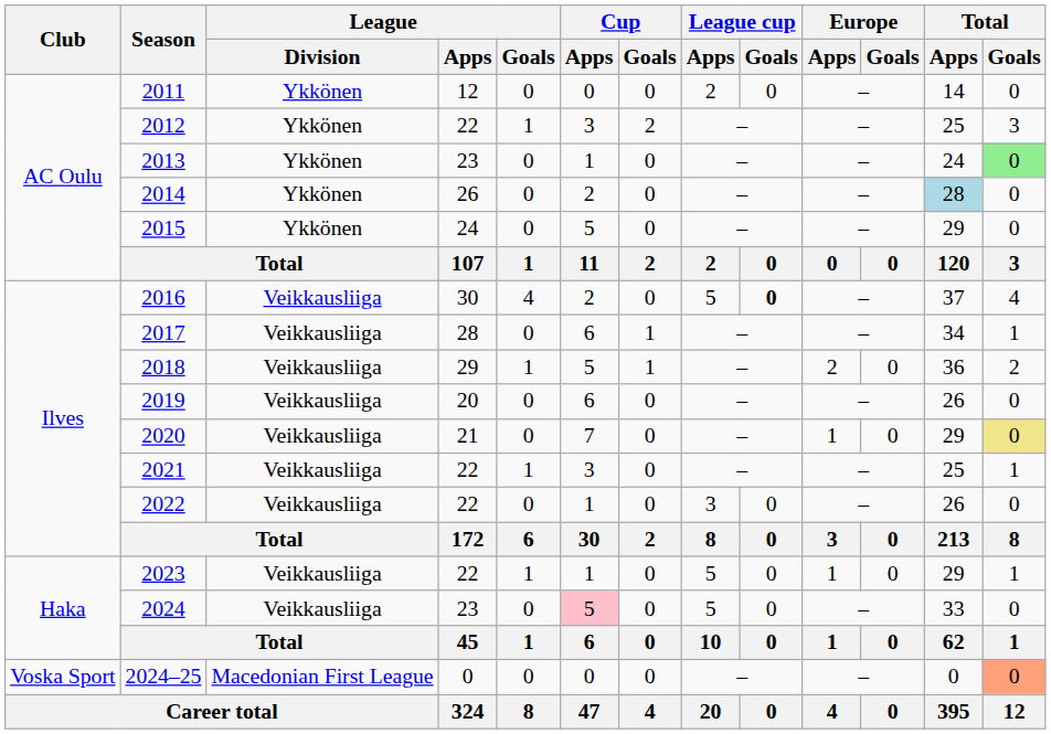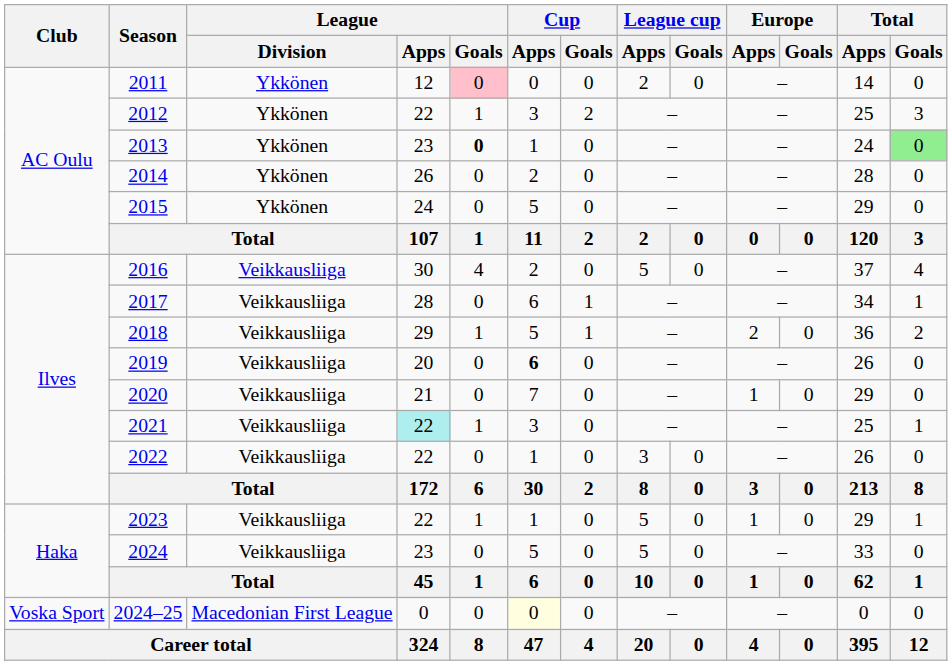2011 | League / Goals: no background -> pink background
2013 | League / Goals: normal -> bold
2014 | Total / Apps: lightblue background -> no background
2016 | League cup / Goals: bold -> normal
2019 | Cup / Apps: normal -> bold
2020 | Total / Goals: khaki background -> no background
2021 | League / Apps: no background -> paleturquoise background
2024 | Cup / Apps: pink background -> no background
2024–25 | Cup / Apps: no background -> lightyellow background
2024–25 | Total / Goals: lightsalmon background -> no background
